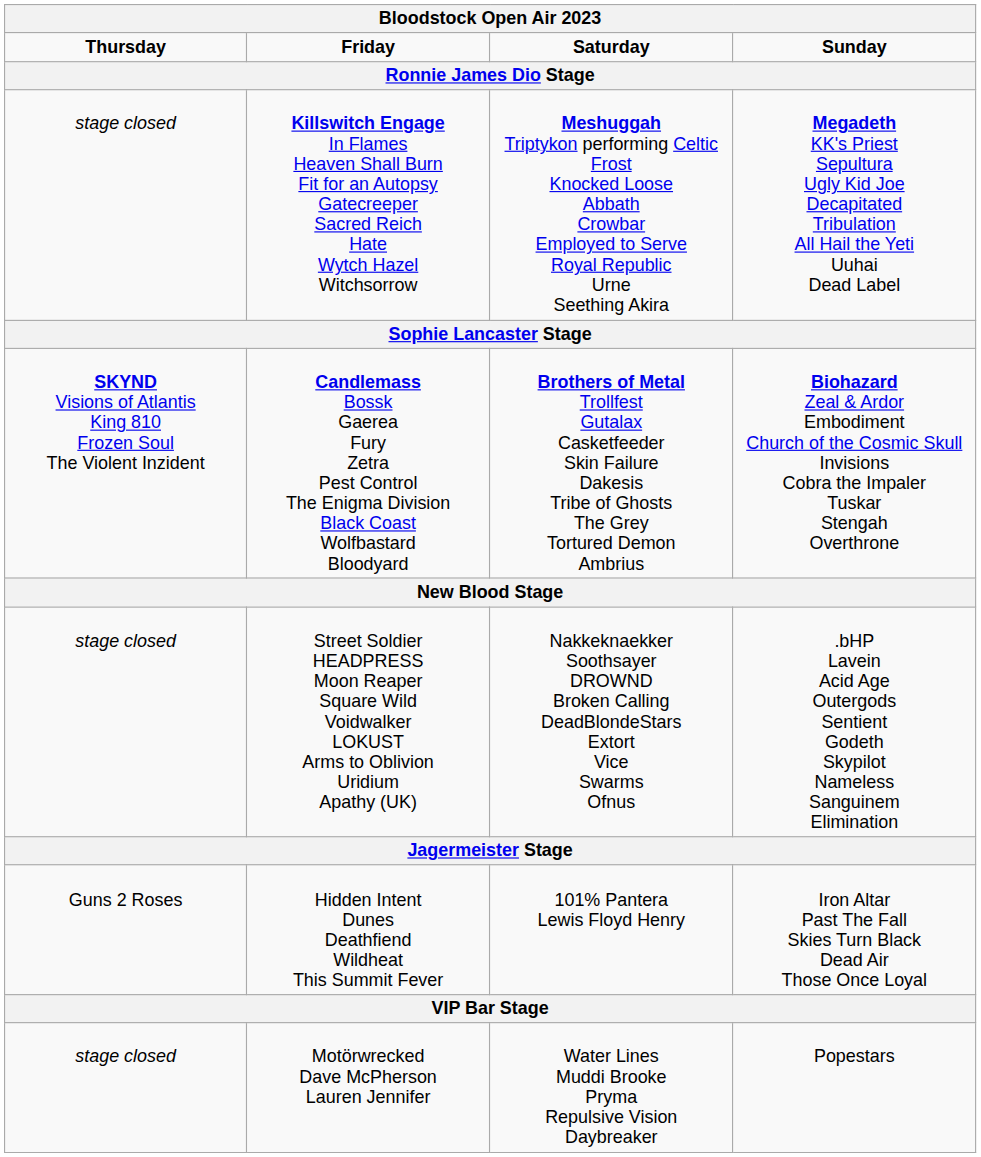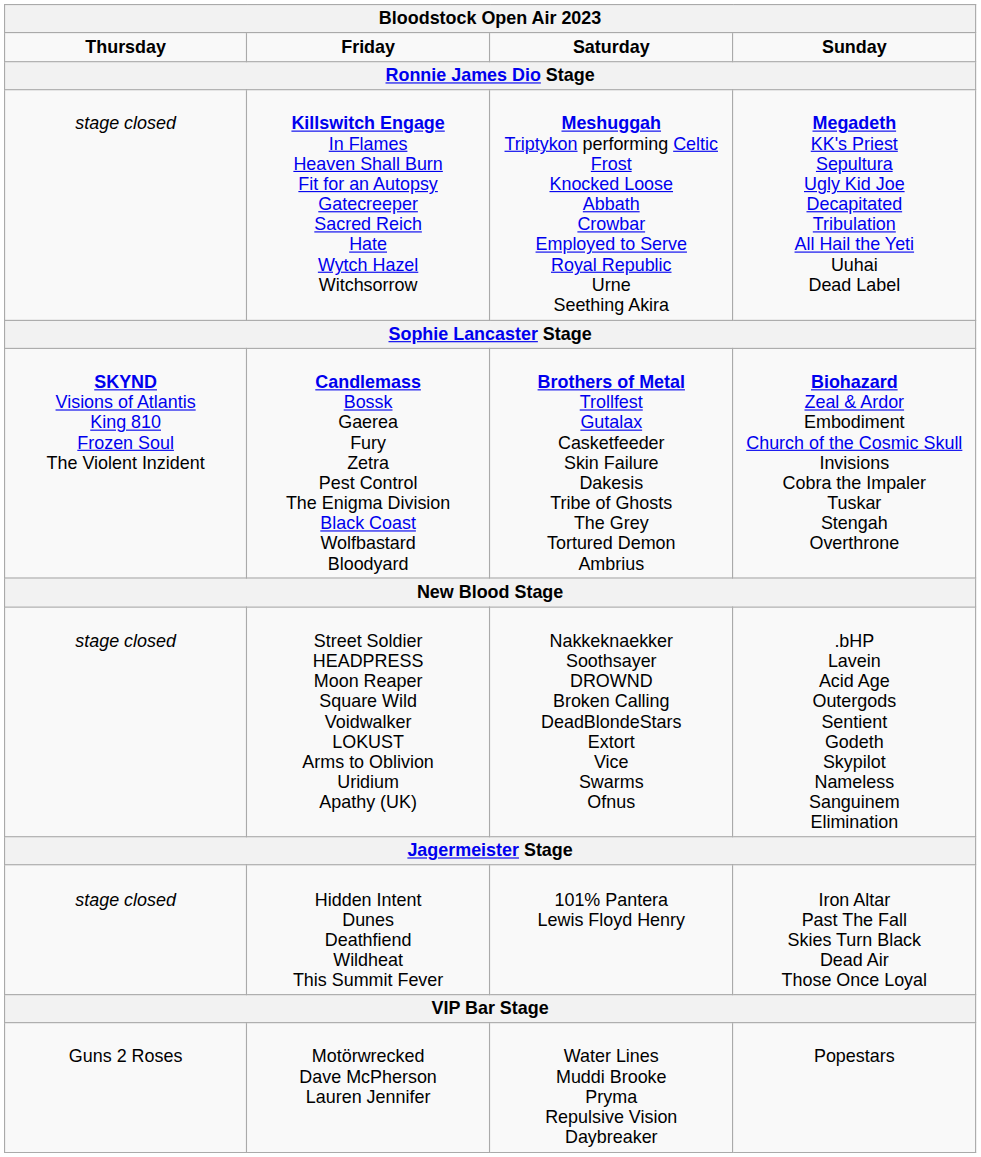Hidden Intent Dunes Deathfiend Wildheat This Summit Fever | Thursday: Guns 2 Roses -> stage closed
Motörwrecked Dave McPherson Lauren Jennifer | Thursday: stage closed -> Guns 2 Roses
